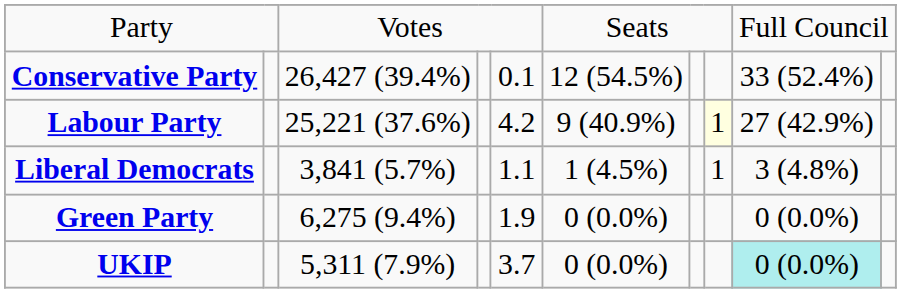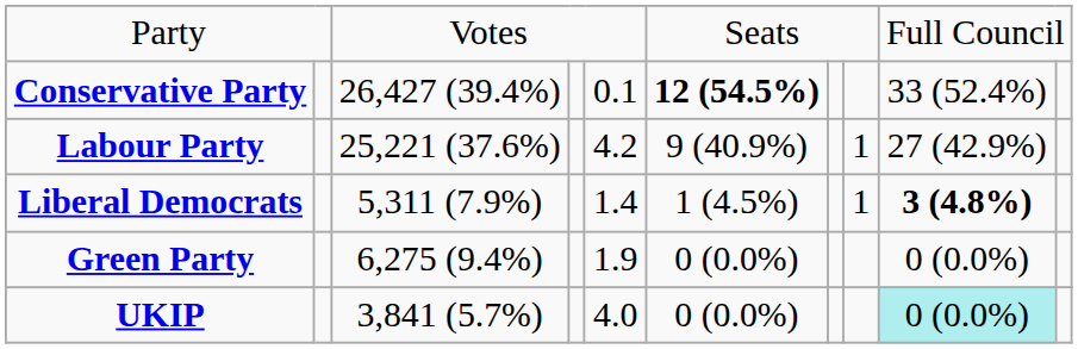Conservative Party | column 6: normal -> bold
Labour Party | column 8: lightyellow background -> no background
Liberal Democrats | column 3: 3,841 (5.7%) -> 5,311 (7.9%)
Liberal Democrats | column 5: 1.1 -> 1.4
Liberal Democrats | column 9: normal -> bold
UKIP | column 3: 5,311 (7.9%) -> 3,841 (5.7%)
UKIP | column 5: 3.7 -> 4.0
